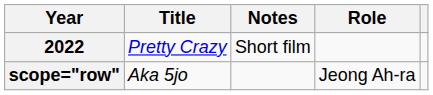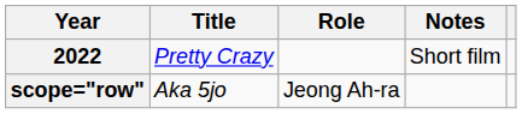columns swapped: Role <-> Notes
